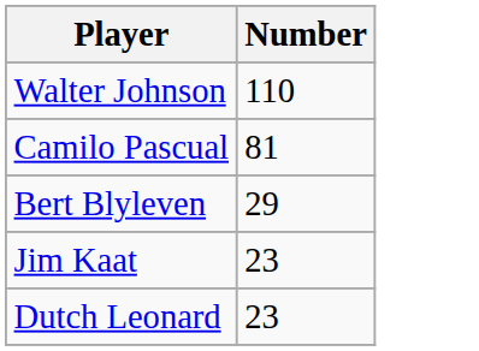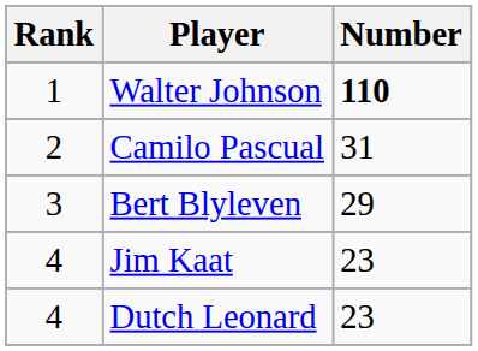+ column: Rank | 1 | 2 | 3 | 4 | 4
Walter Johnson | Number: normal -> bold
Camilo Pascual | Number: 81 -> 31
